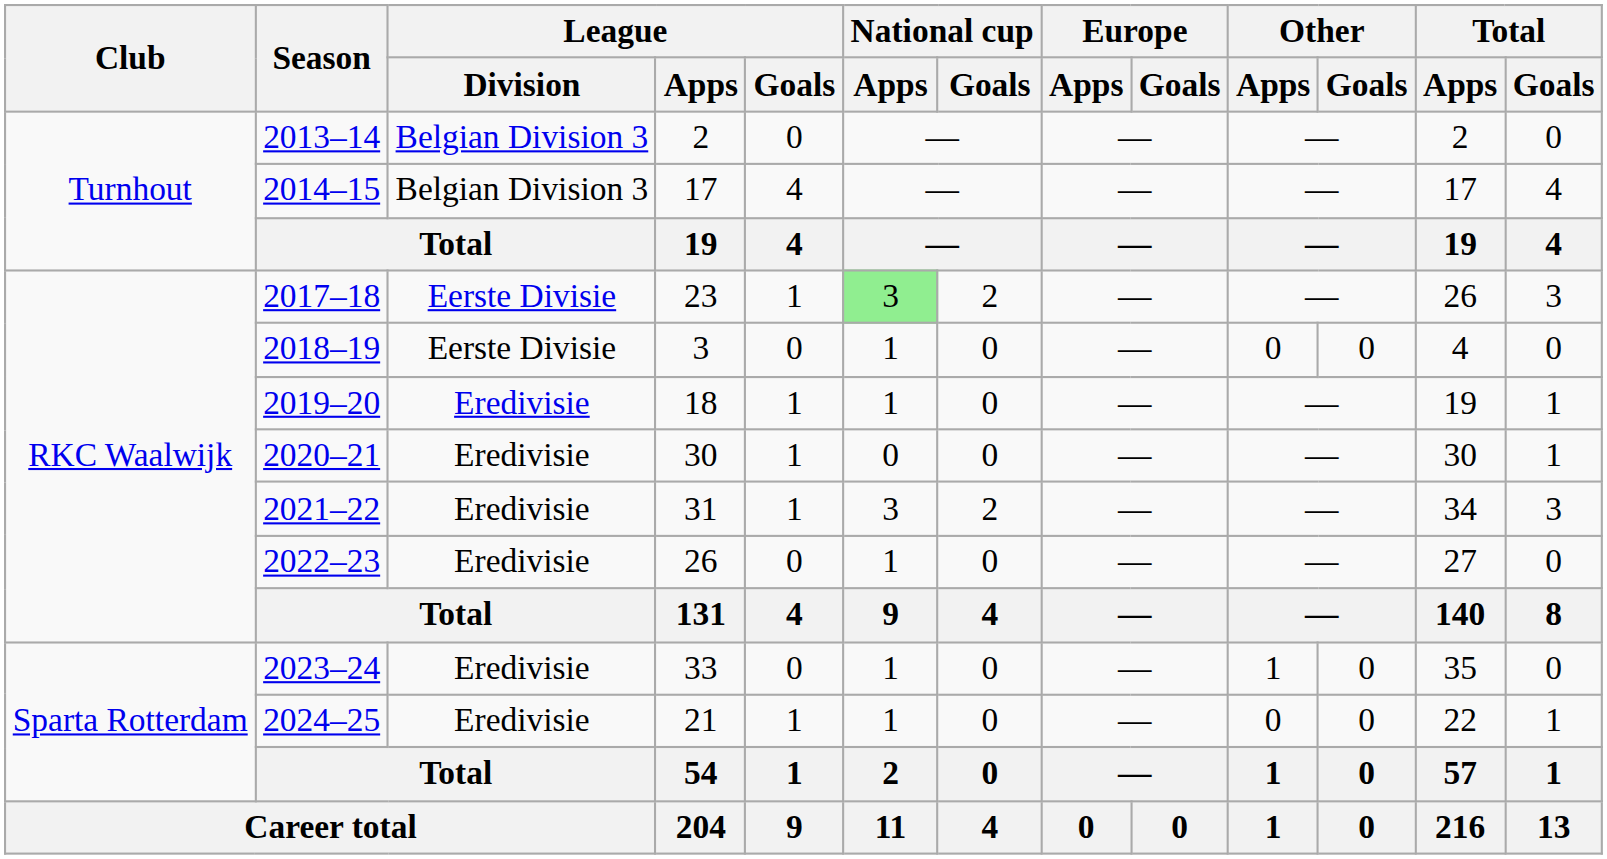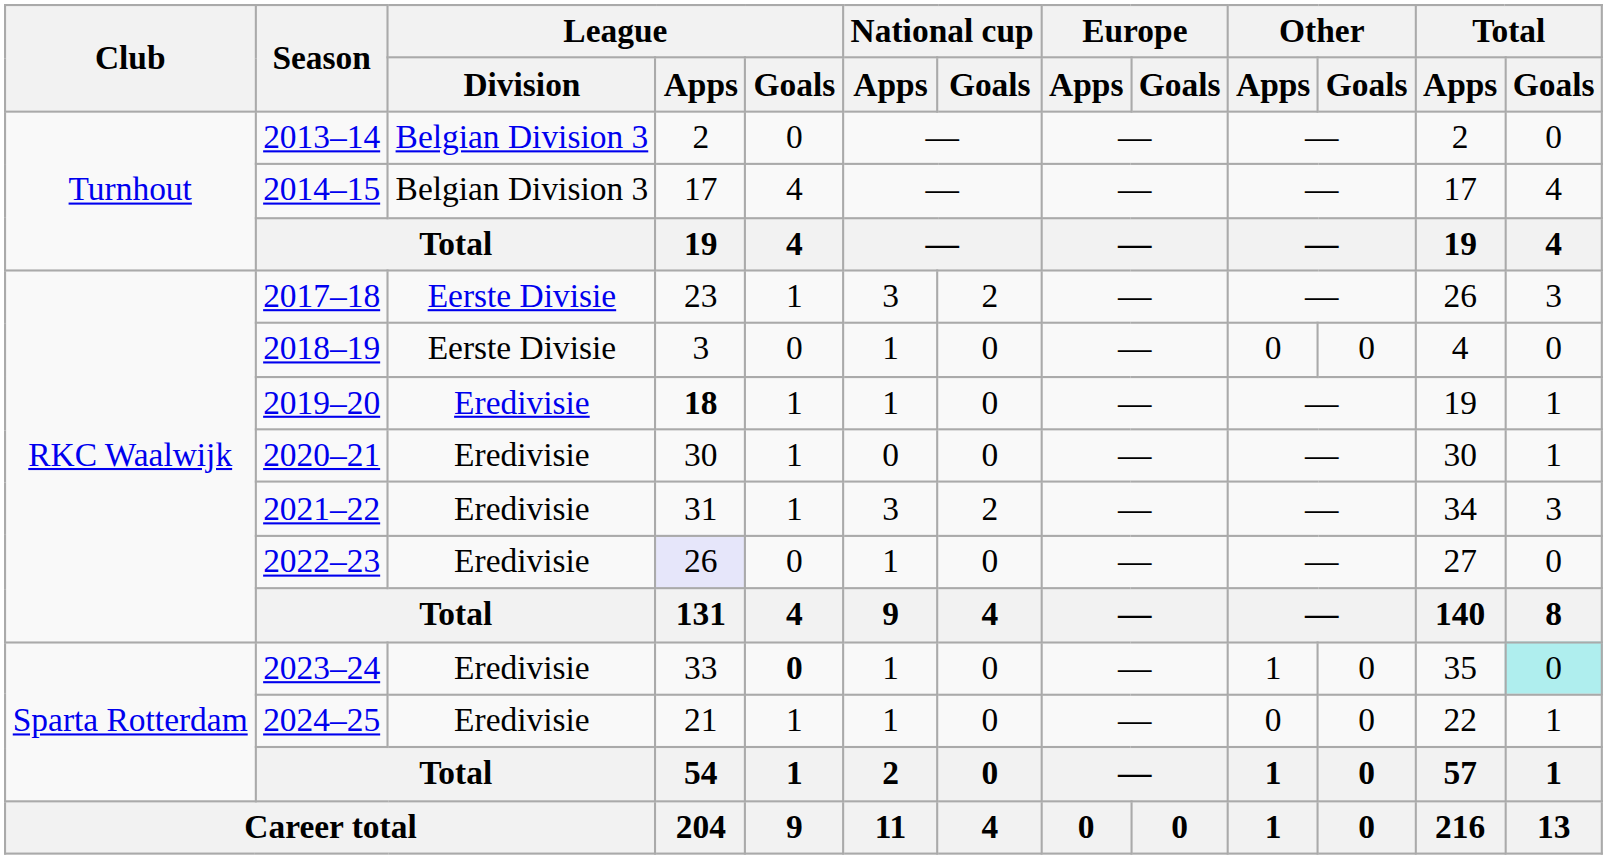2017–18 | National cup / Apps: lightgreen background -> no background
2019–20 | League / Apps: normal -> bold
2022–23 | League / Apps: no background -> lavender background
2023–24 | League / Goals: normal -> bold
2023–24 | Total / Goals: no background -> paleturquoise background
